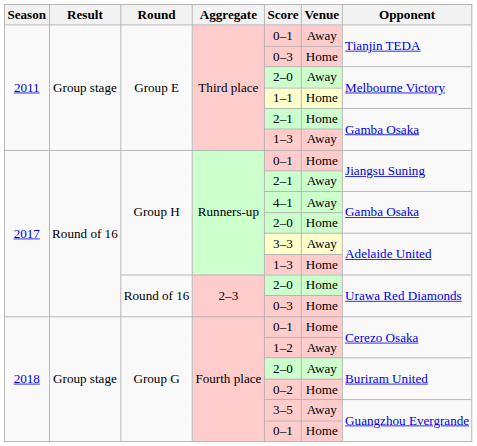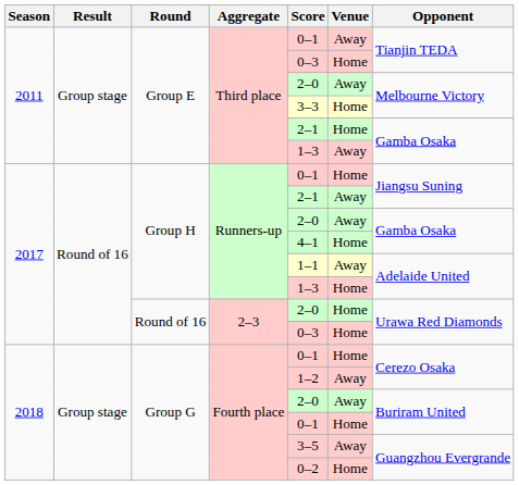row 5 | Score: 1–1 -> 3–3
row 10 | Score: 4–1 -> 2–0
row 11 | Score: 2–0 -> 4–1
row 12 | Score: 3–3 -> 1–1
row 19 | Score: 0–2 -> 0–1
row 21 | Score: 0–1 -> 0–2
